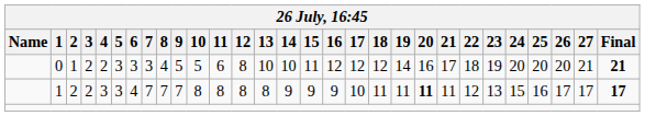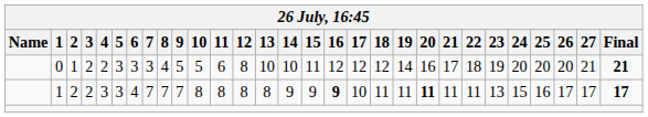row 4 | 16: normal -> bold
row 4 | 22: 12 -> 11
